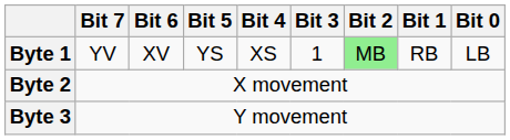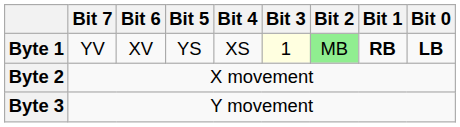Byte 1 | Bit 3: no background -> lightyellow background
Byte 1 | Bit 1: normal -> bold
Byte 1 | Bit 0: normal -> bold
